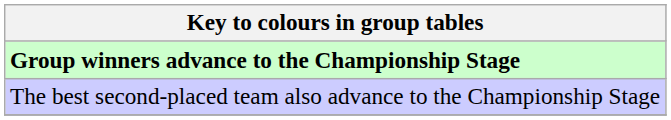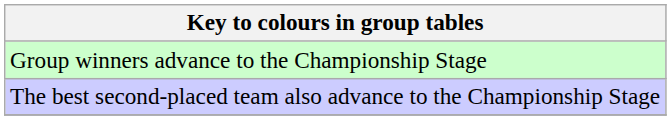row 2 | column 1: bold -> normal
